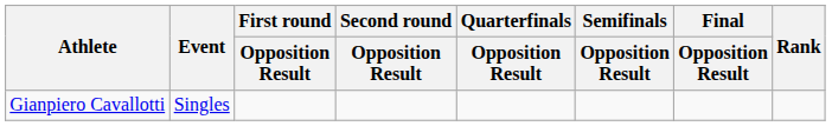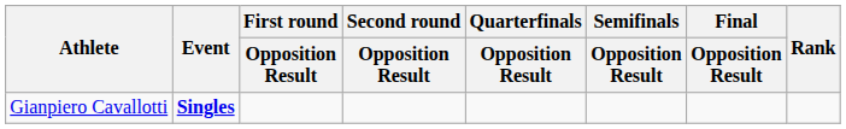Gianpiero Cavallotti | Event: normal -> bold
